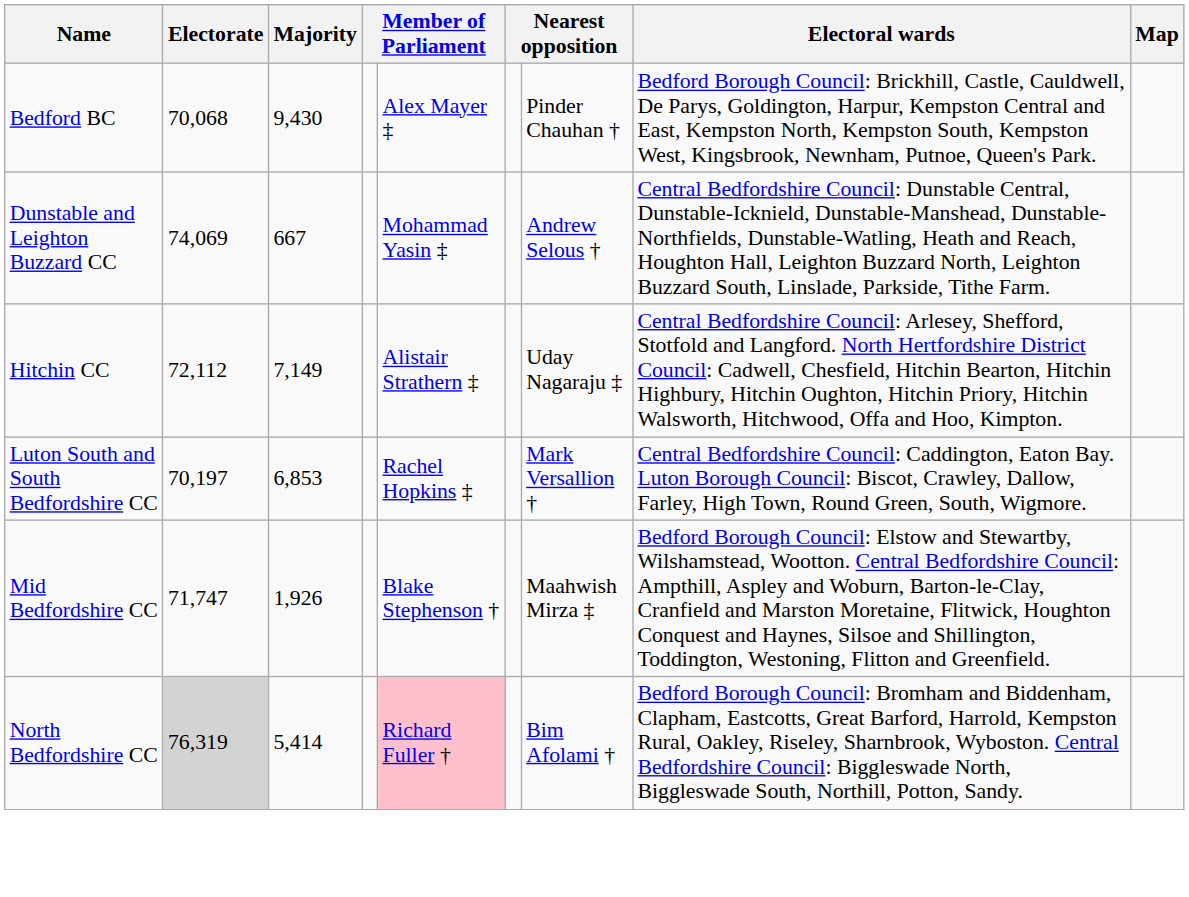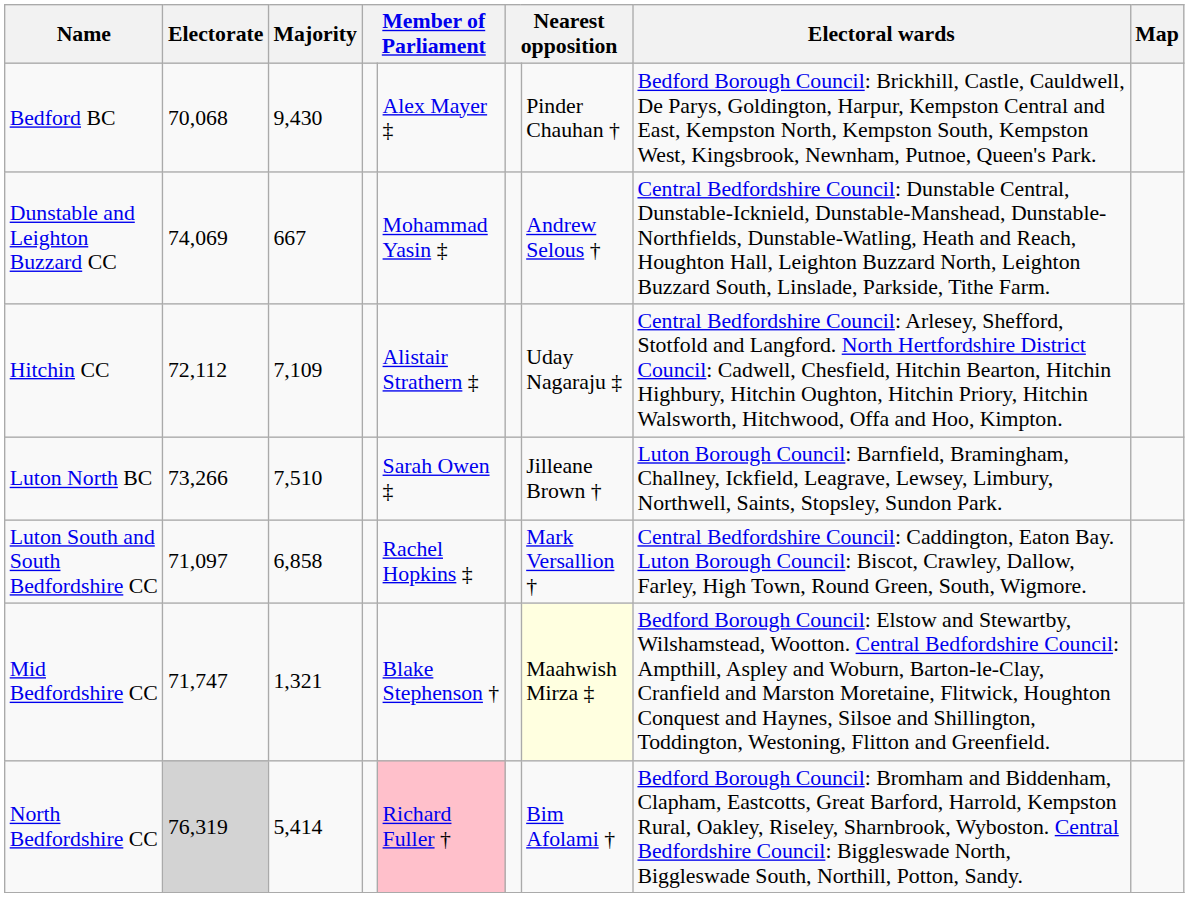Hitchin CC | Majority: 7,149 -> 7,109
+ row: Luton North BC | 73,266 | 7,510 | Sarah Owen ‡ | Jilleane Brown † | Luton Borough Council: Barnfield, Bramingham, Challney, Ickfield, Leagrave, Lewsey, Limbury, Northwell, Saints, Stopsley, Sundon Park.
Luton South and South Bedfordshire CC | Electorate: 70,197 -> 71,097
Luton South and South Bedfordshire CC | Majority: 6,853 -> 6,858
Mid Bedfordshire CC | Majority: 1,926 -> 1,321
Mid Bedfordshire CC | column 7: no background -> lightyellow background
